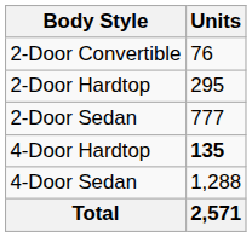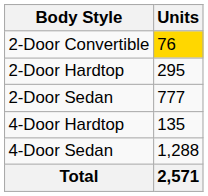2-Door Convertible | Units: no background -> gold background
4-Door Hardtop | Units: bold -> normal
